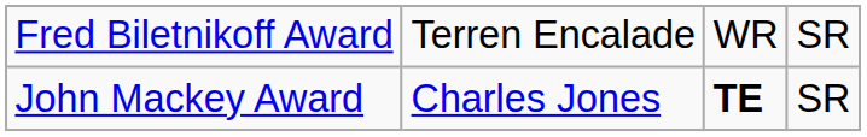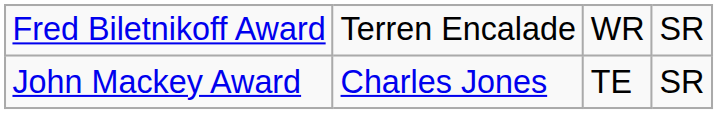John Mackey Award | column 3: bold -> normal
